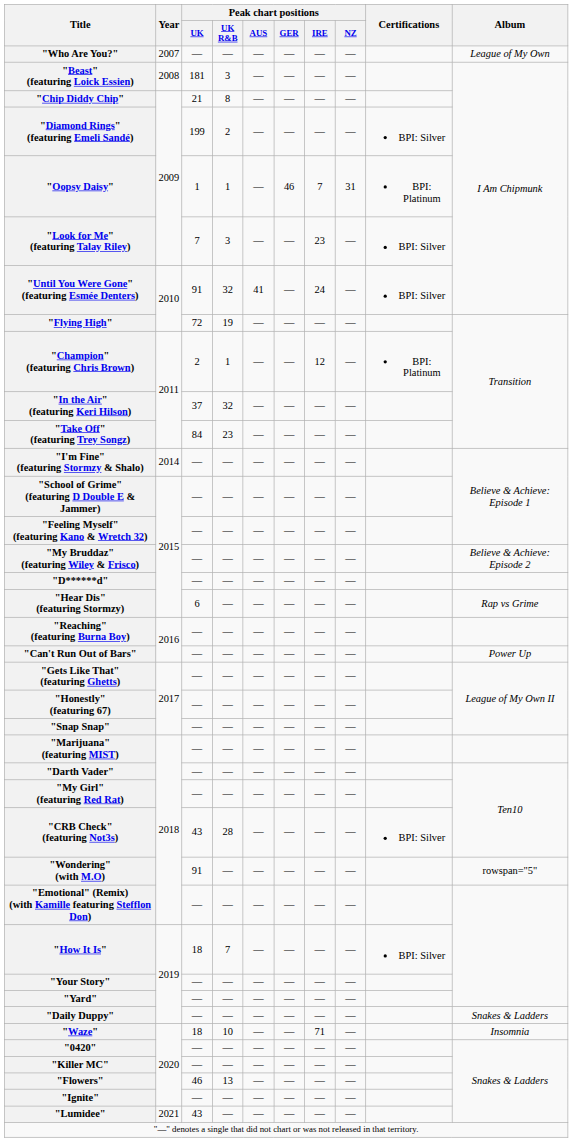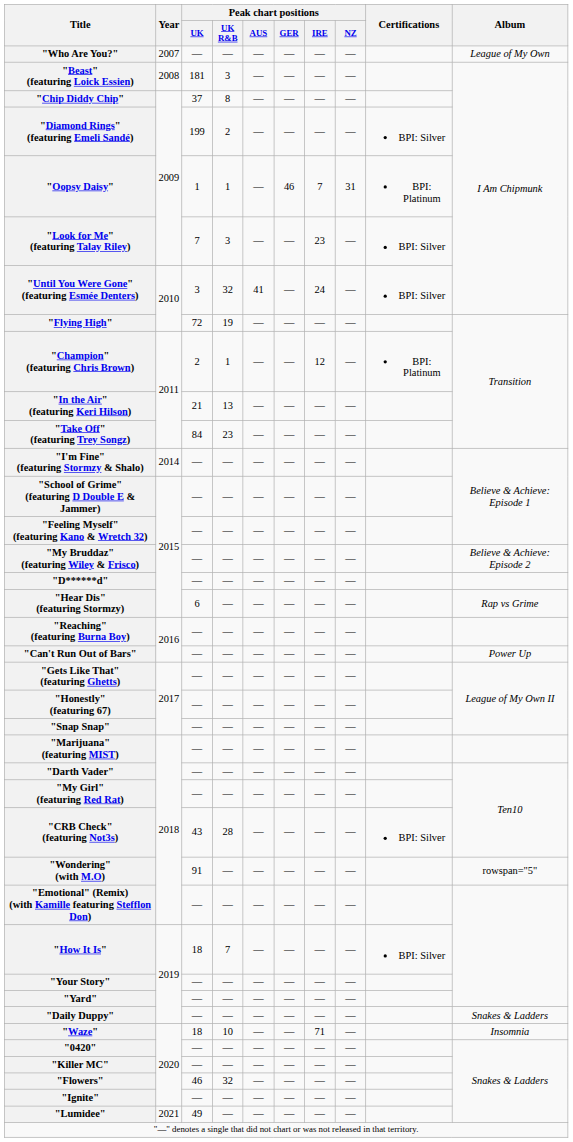"Chip Diddy Chip" | Peak chart positions / UK: 21 -> 37
"Until You Were Gone" (featuring Esmée Denters) | Peak chart positions / UK: 91 -> 3
"In the Air" (featuring Keri Hilson) | Peak chart positions / UK: 37 -> 21
"In the Air" (featuring Keri Hilson) | Peak chart positions / UK R&B: 32 -> 13
"Flowers" | Peak chart positions / UK R&B: 13 -> 32
"Lumidee" | Peak chart positions / UK: 43 -> 49
